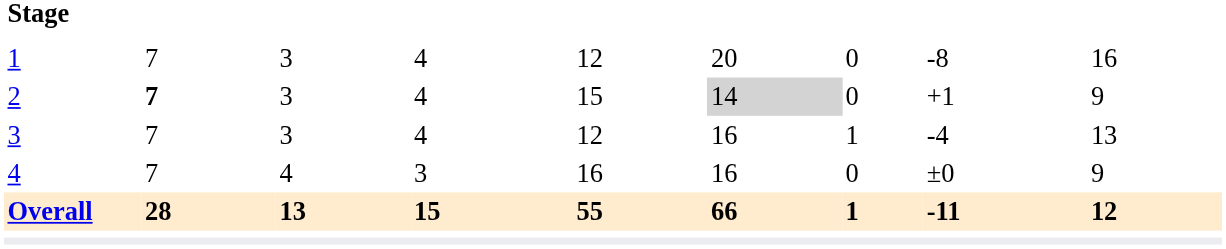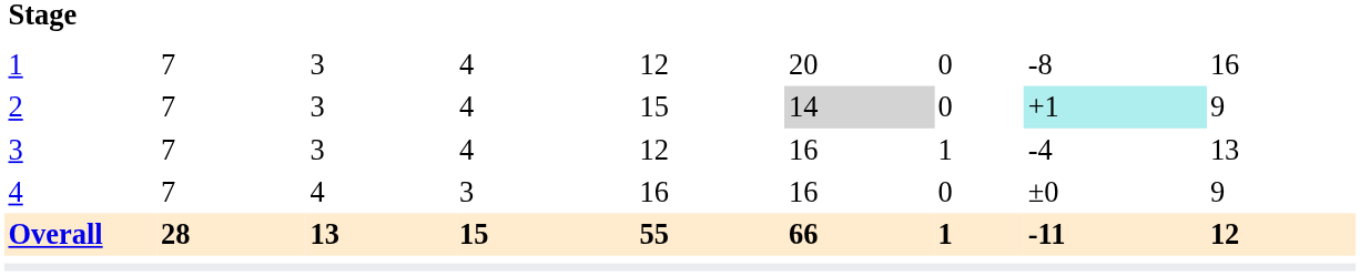2 | column 2: bold -> normal
2 | column 8: no background -> paleturquoise background
